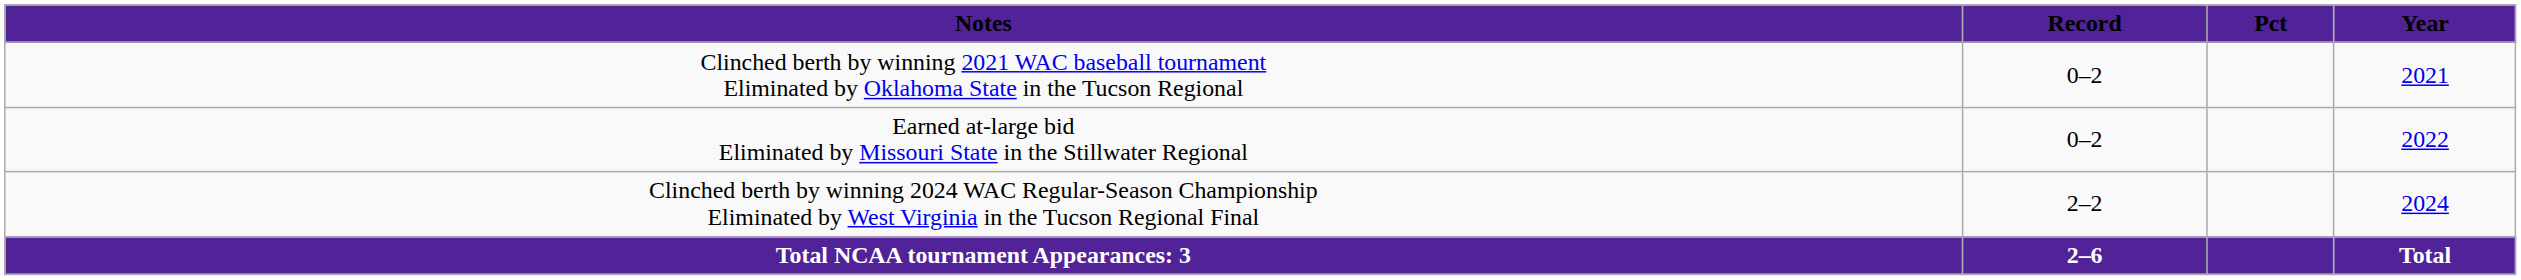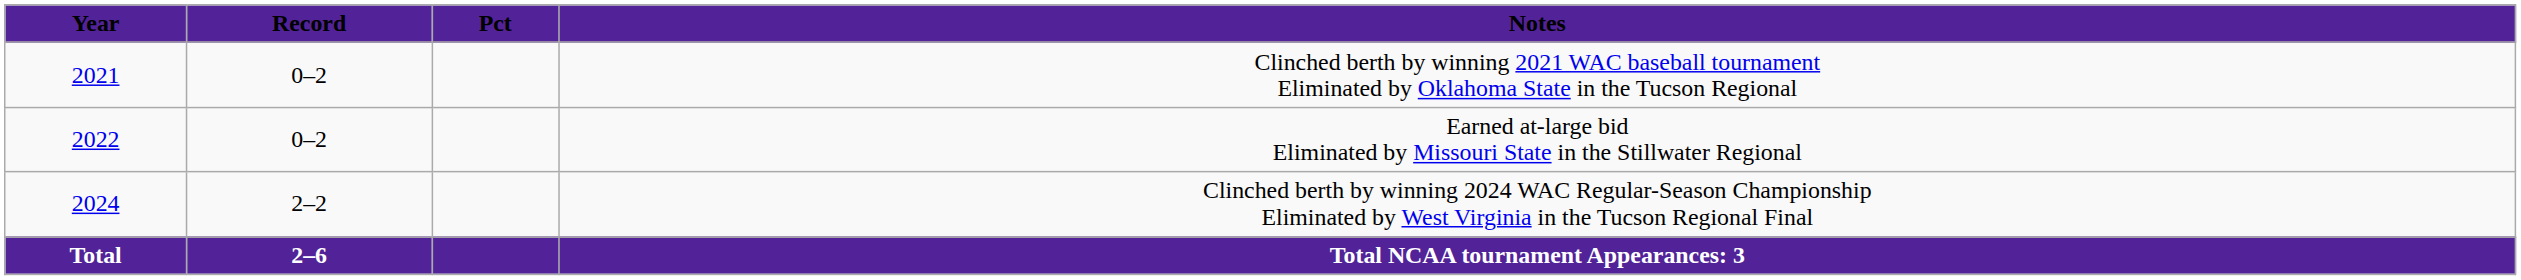columns swapped: Year <-> Notes
